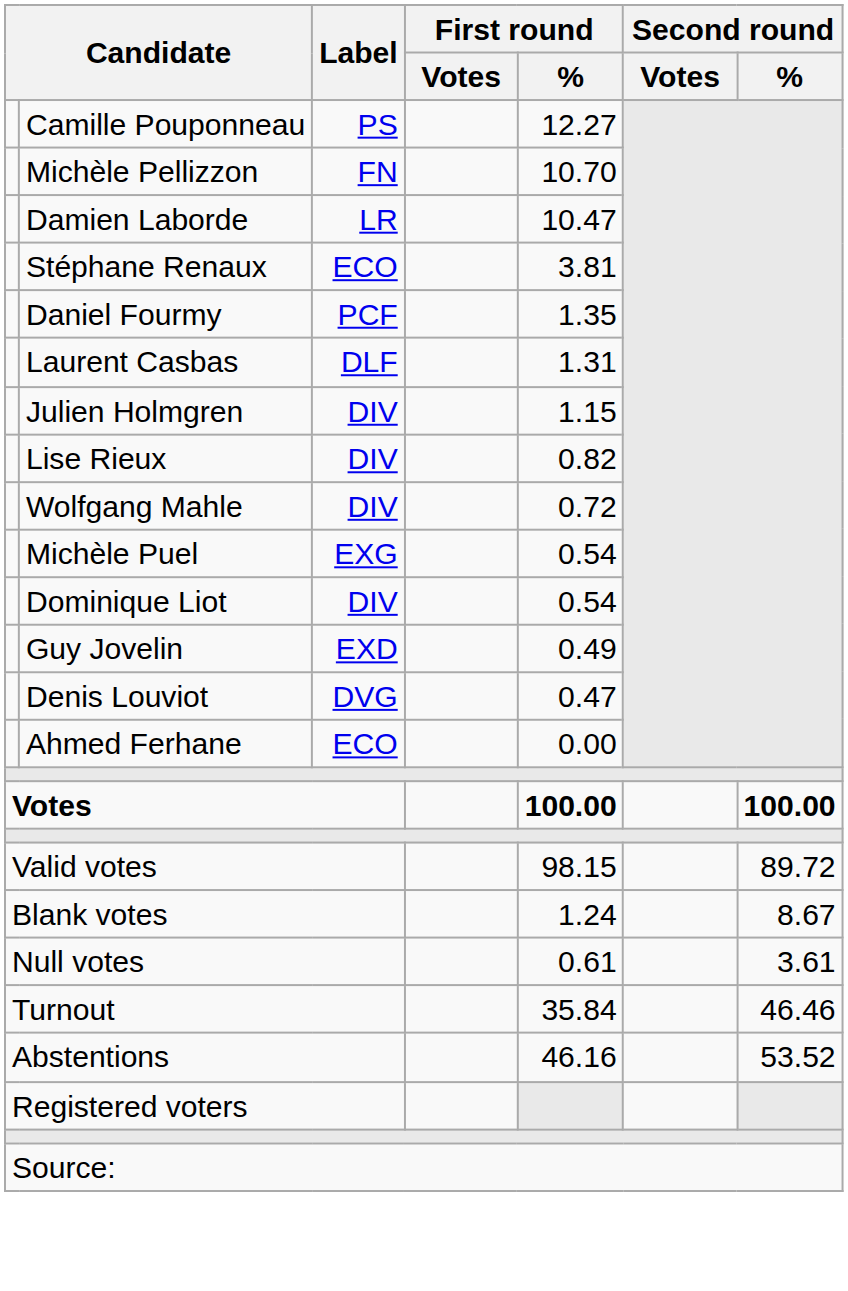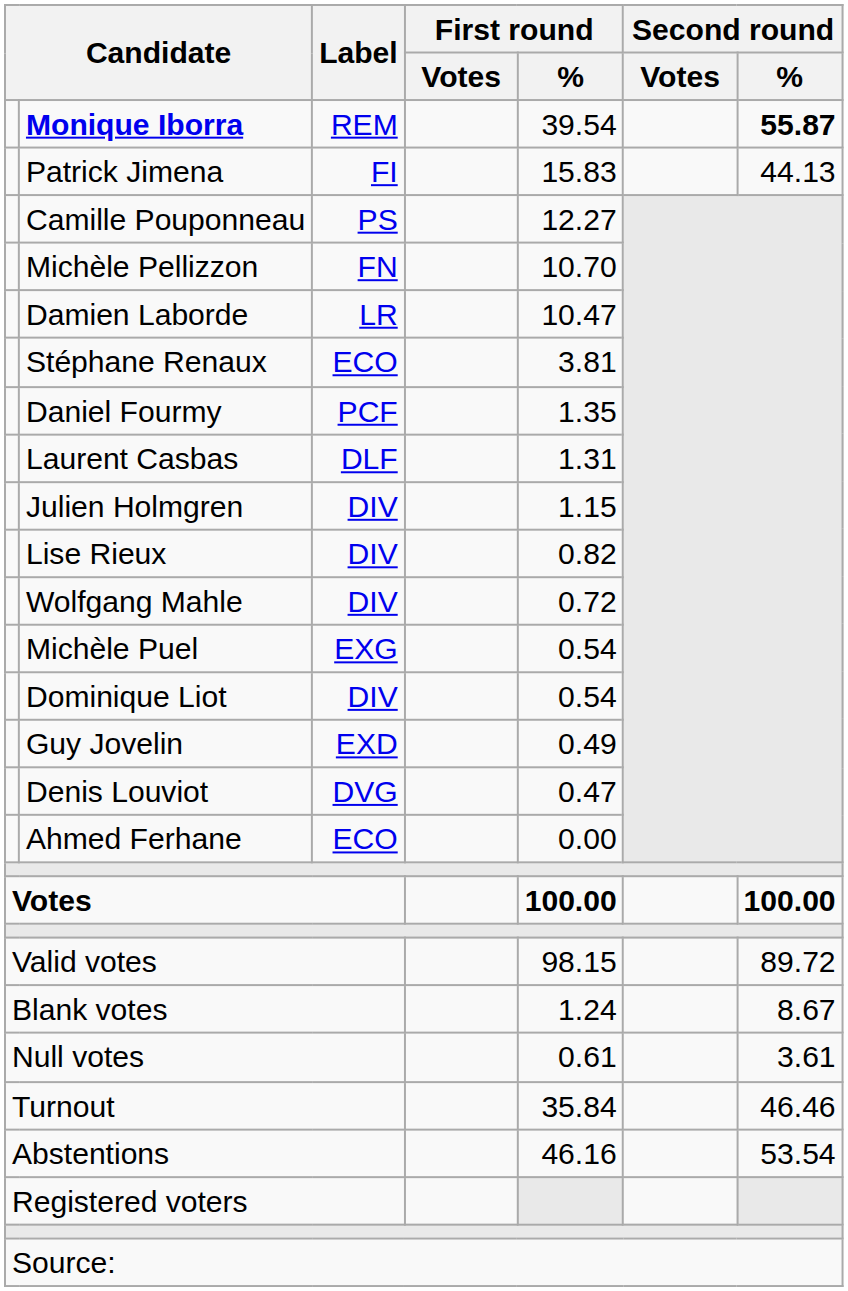+ row: Monique Iborra | REM | 39.54 | 55.87
+ row: Patrick Jimena | FI | 15.83 | 44.13
Abstentions | Second round / %: 53.52 -> 53.54
